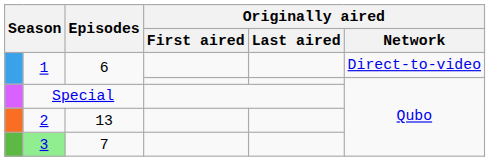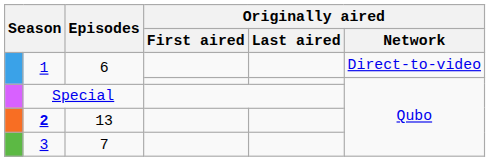2 | column 2: normal -> bold
3 | column 2: lightgreen background -> no background
